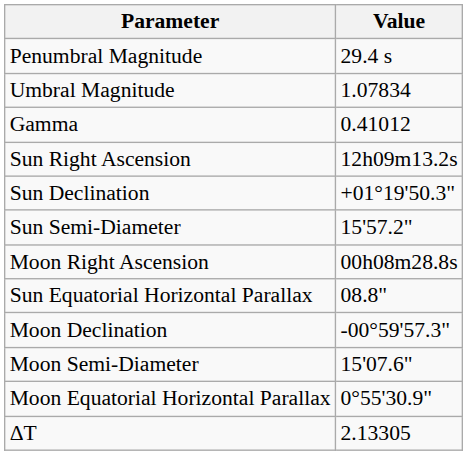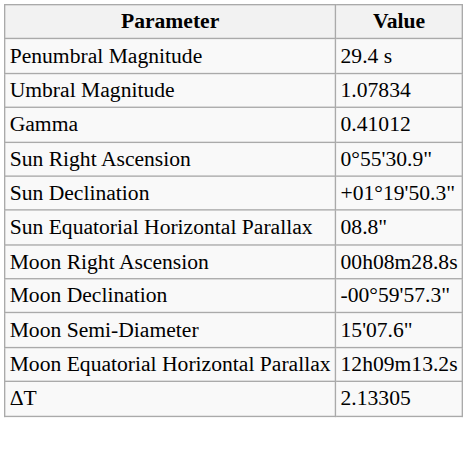Sun Right Ascension | Value: 12h09m13.2s -> 0°55'30.9"
- row: Sun Semi-Diameter | 15'57.2"
rows swapped: Sun Equatorial Horizontal Parallax <-> Moon Right Ascension
Moon Equatorial Horizontal Parallax | Value: 0°55'30.9" -> 12h09m13.2s
